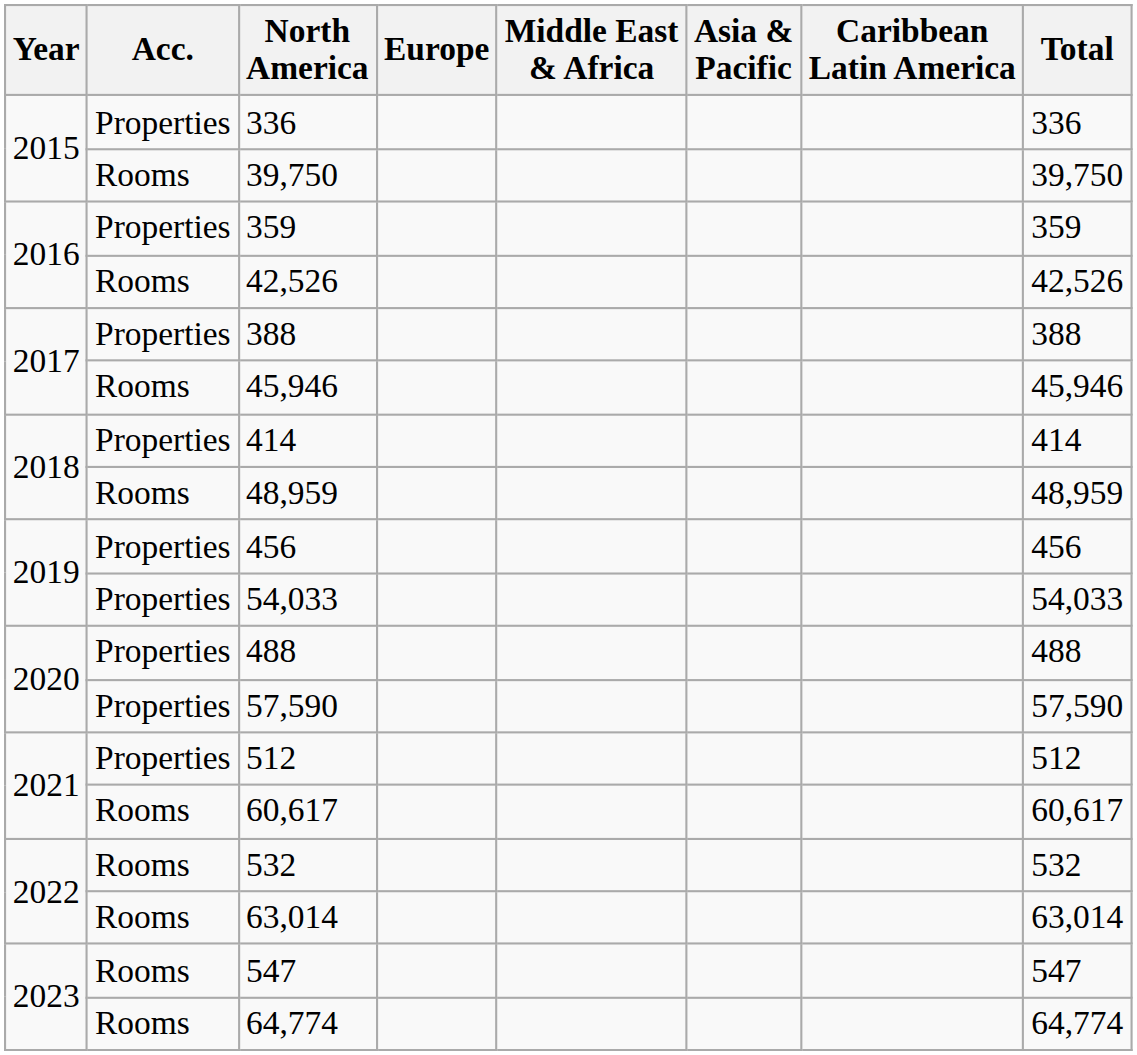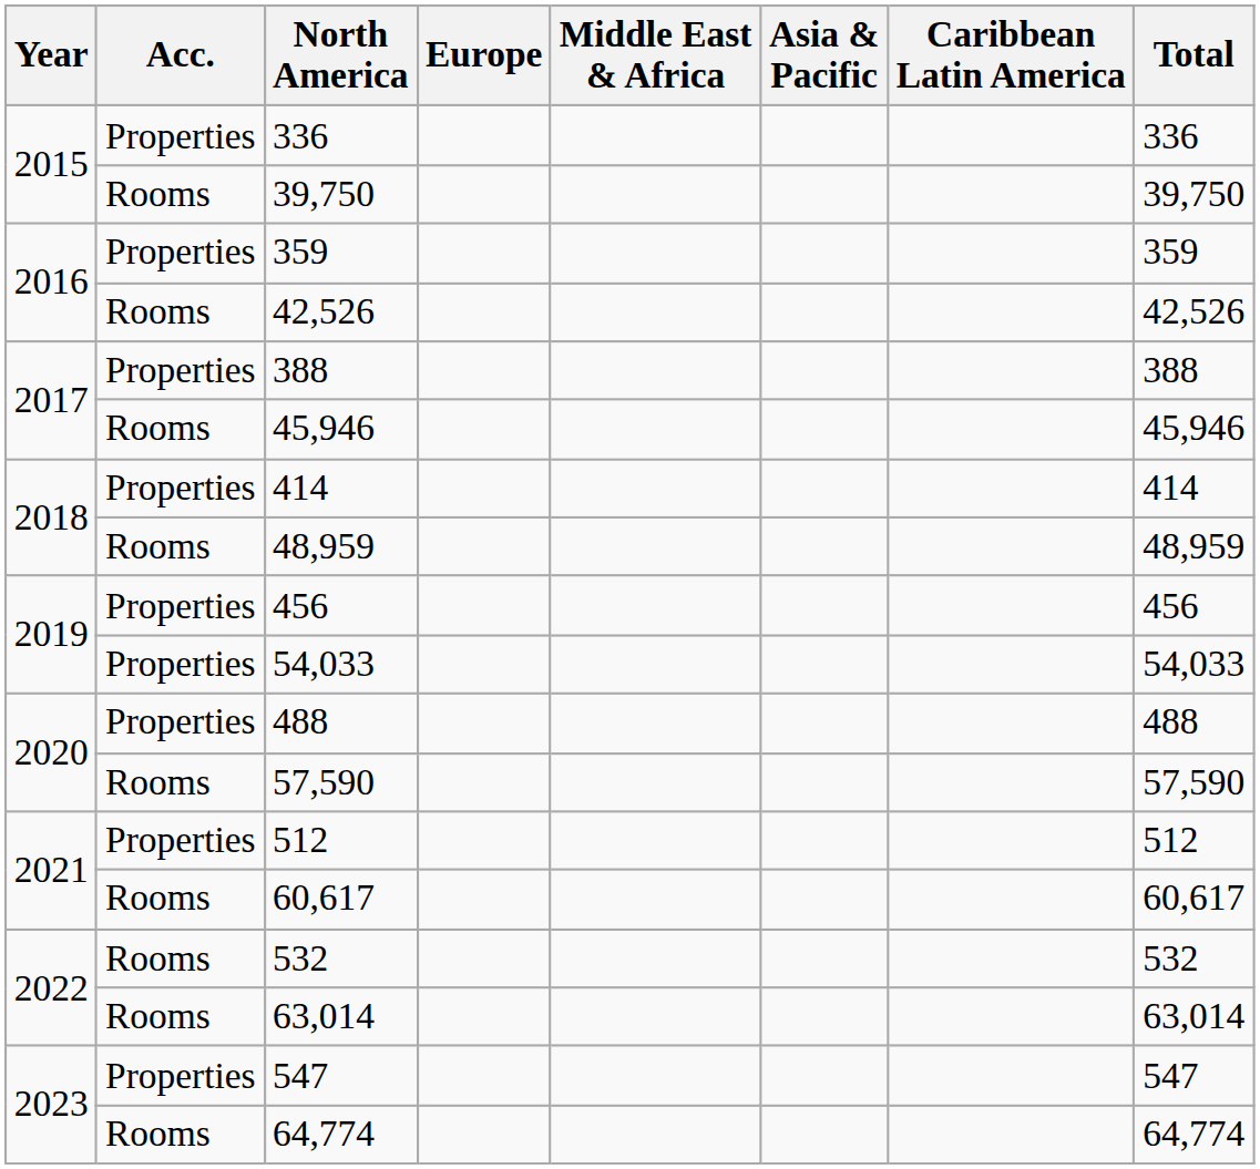row 13 | Acc.: Properties -> Rooms
row 18 | Acc.: Rooms -> Properties
